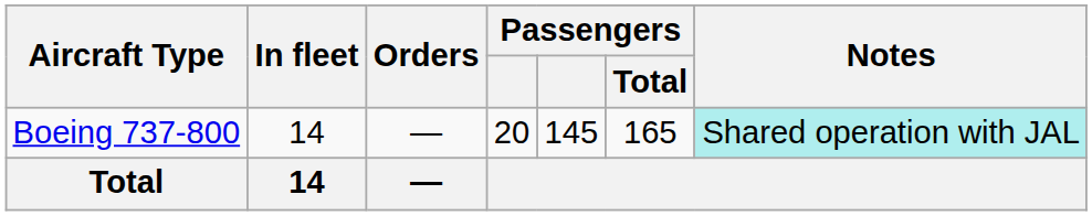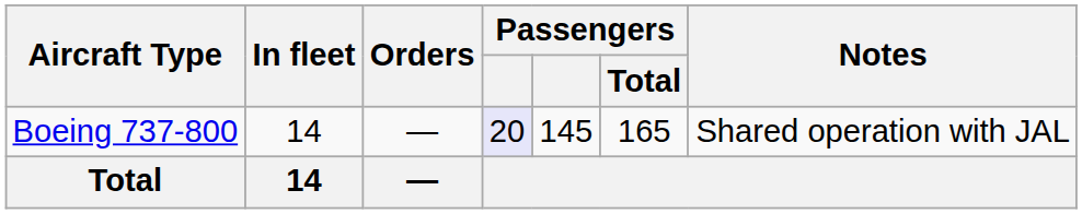Boeing 737-800 | column 4: no background -> lavender background
Boeing 737-800 | Notes: paleturquoise background -> no background
